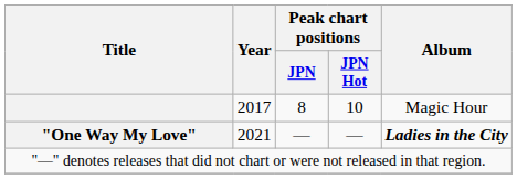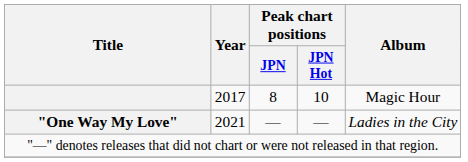"One Way My Love" | Album: bold -> normal
